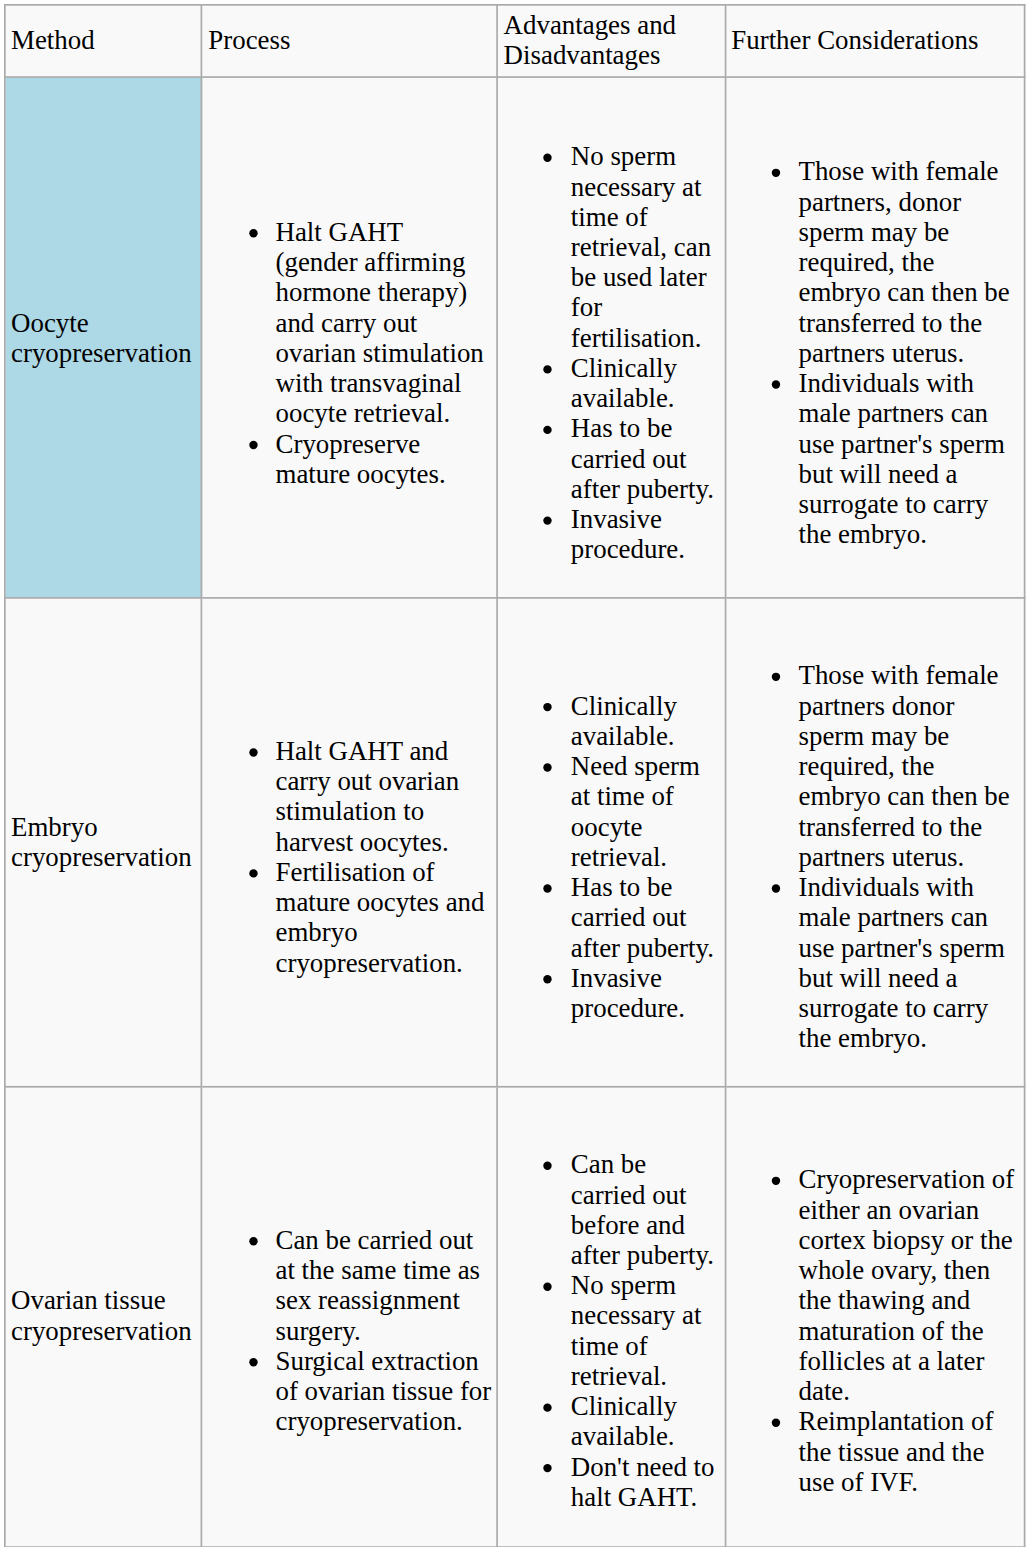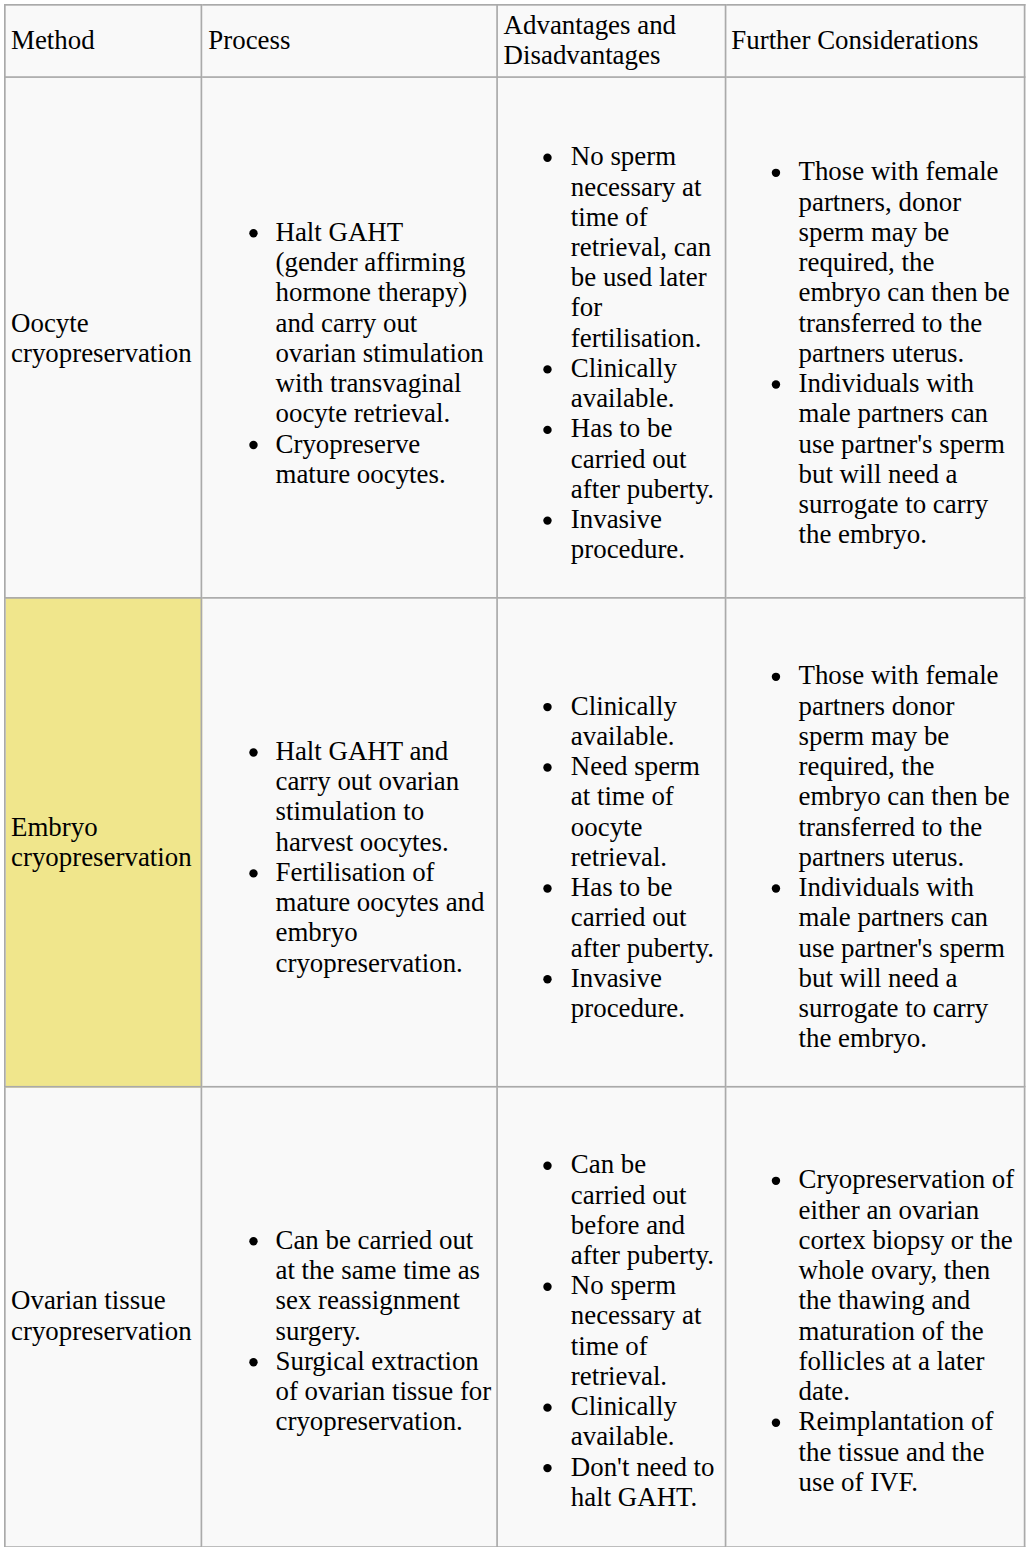Oocyte cryopreservation | column 1: lightblue background -> no background
Embryo cryopreservation | column 1: no background -> khaki background
